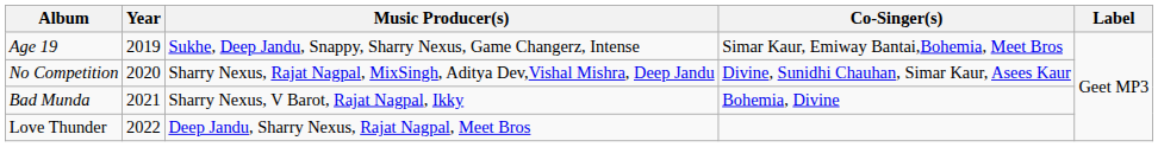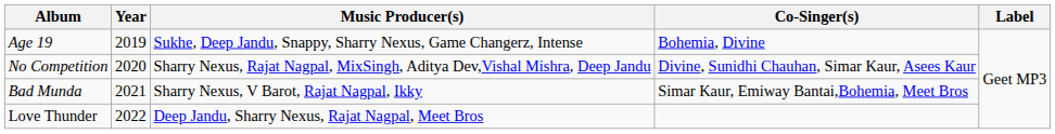Age 19 | Co-Singer(s): Simar Kaur, Emiway Bantai,Bohemia, Meet Bros -> Bohemia, Divine
Bad Munda | Co-Singer(s): Bohemia, Divine -> Simar Kaur, Emiway Bantai,Bohemia, Meet Bros
